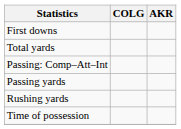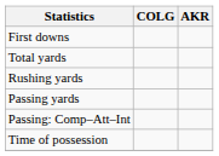rows swapped: Rushing yards <-> Passing: Comp–Att–Int
